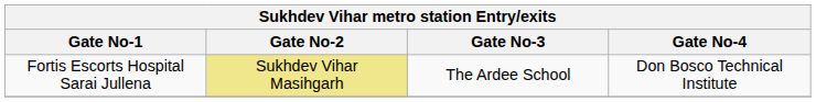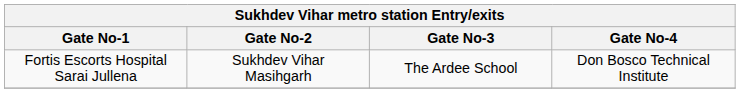Fortis Escorts Hospital Sarai Jullena | Gate No-2: khaki background -> no background
